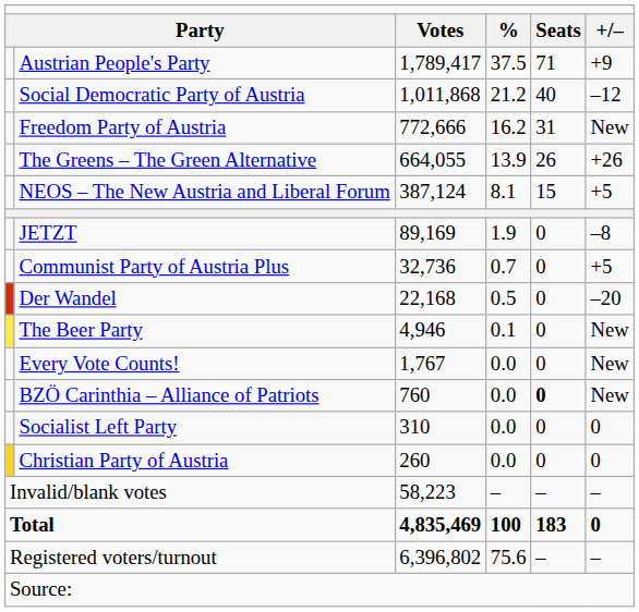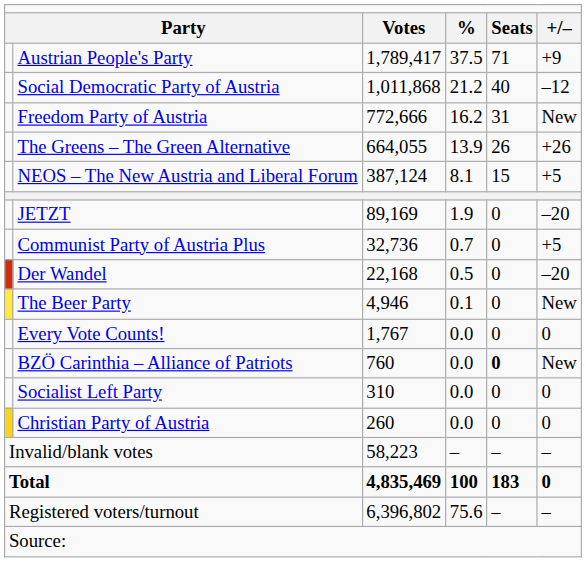JETZT | column 6: –8 -> –20
Every Vote Counts! | column 6: New -> 0
